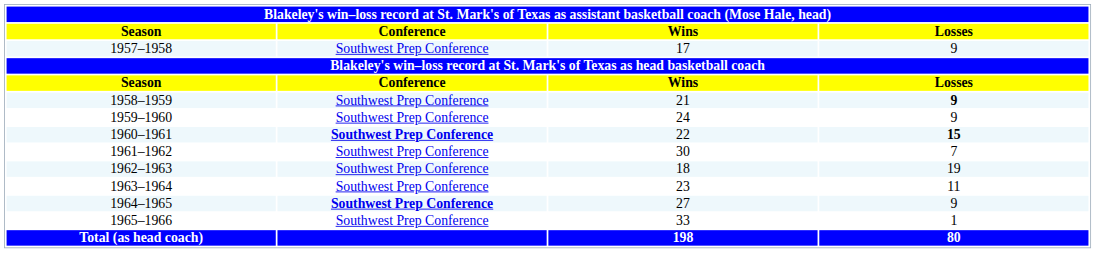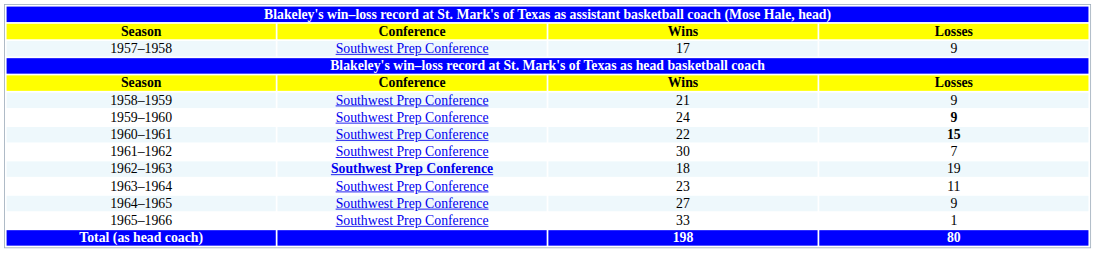1958–1959 | column 4: bold -> normal
1959–1960 | column 4: normal -> bold
1960–1961 | column 2: bold -> normal
1962–1963 | column 2: normal -> bold
1964–1965 | column 2: bold -> normal
